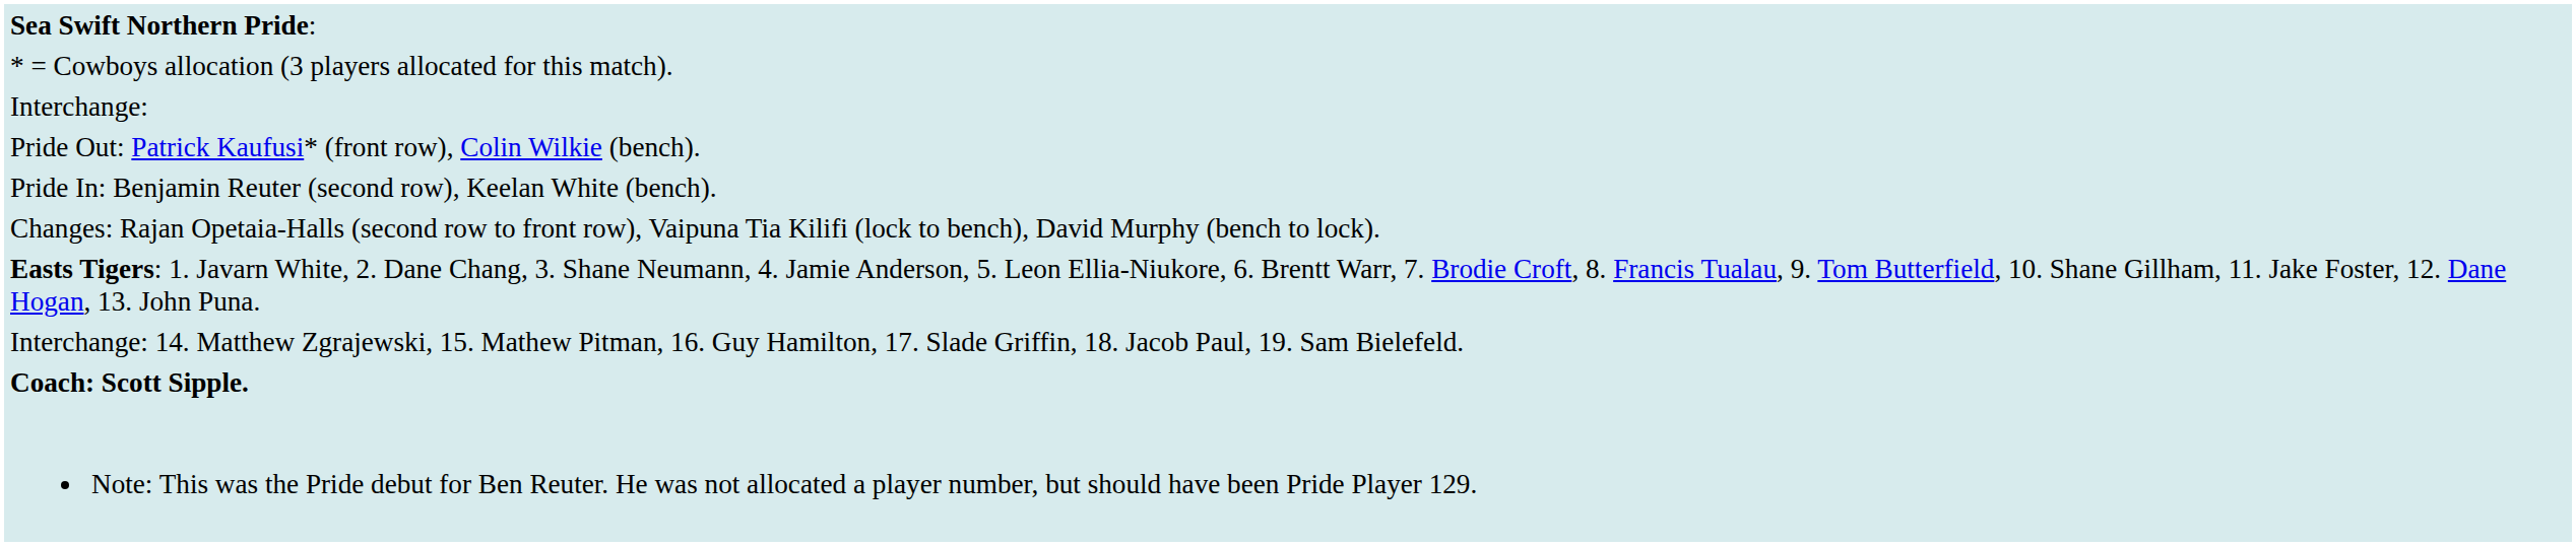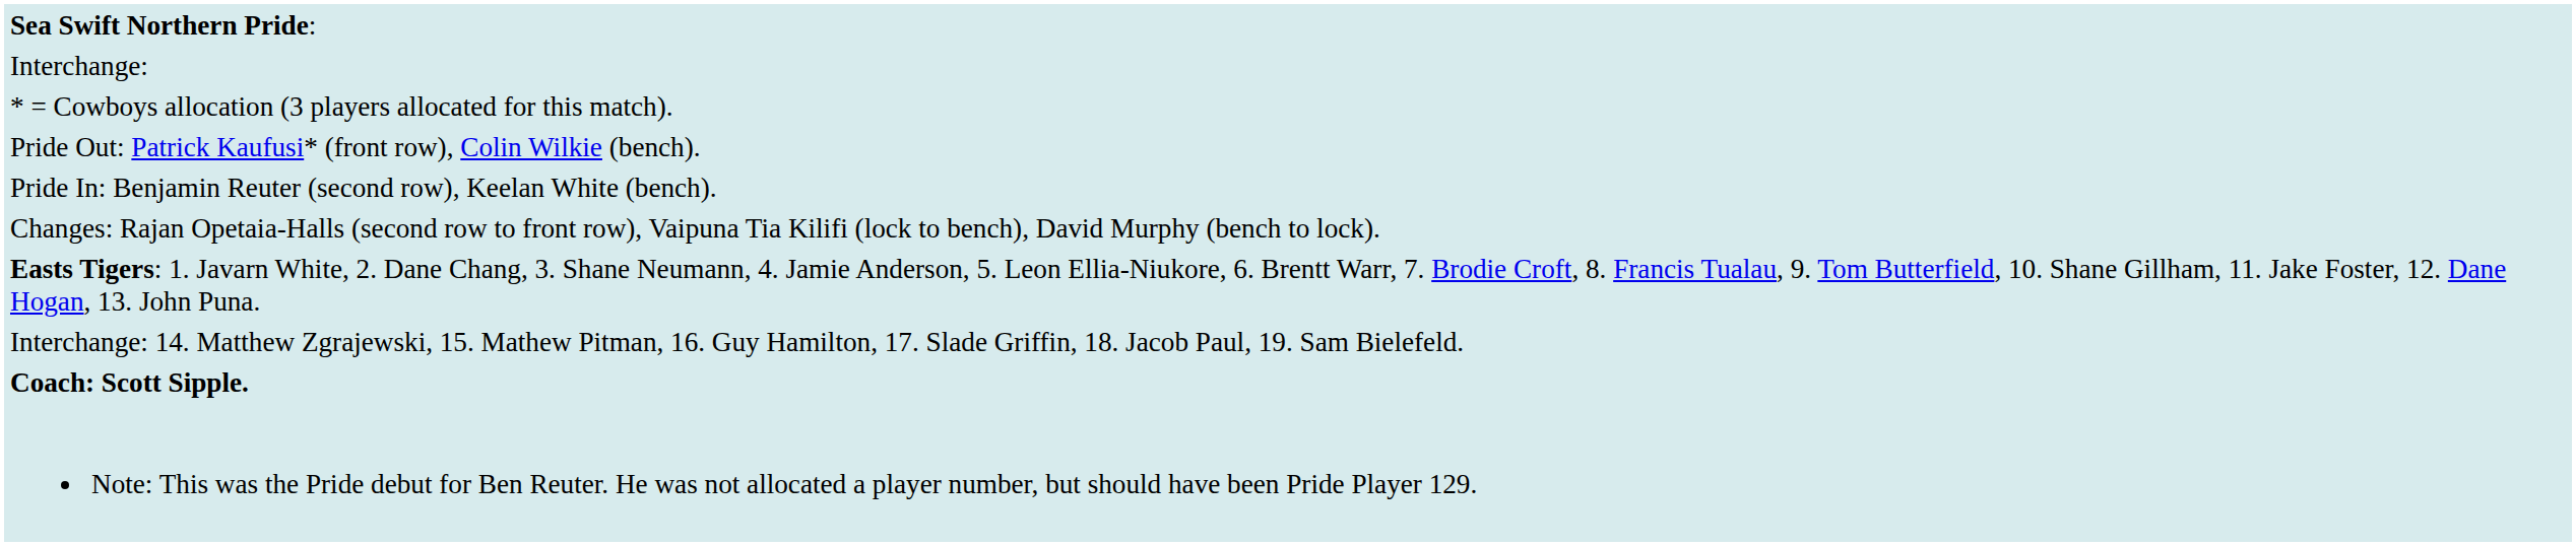row 2 | column 1: * = Cowboys allocation (3 players allocated for this match). -> Interchange:
row 3 | column 1: Interchange: -> * = Cowboys allocation (3 players allocated for this match).
